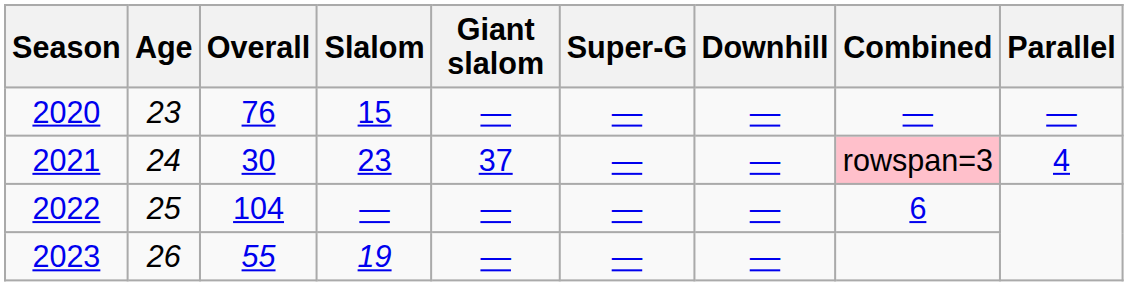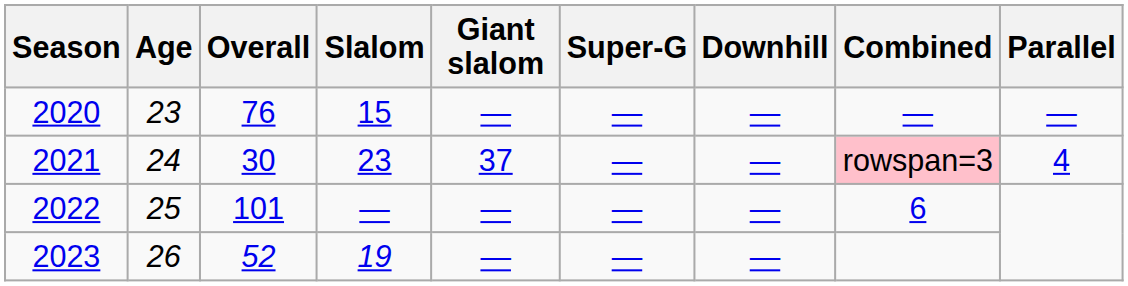2022 | Overall: 104 -> 101
2023 | Overall: 55 -> 52
